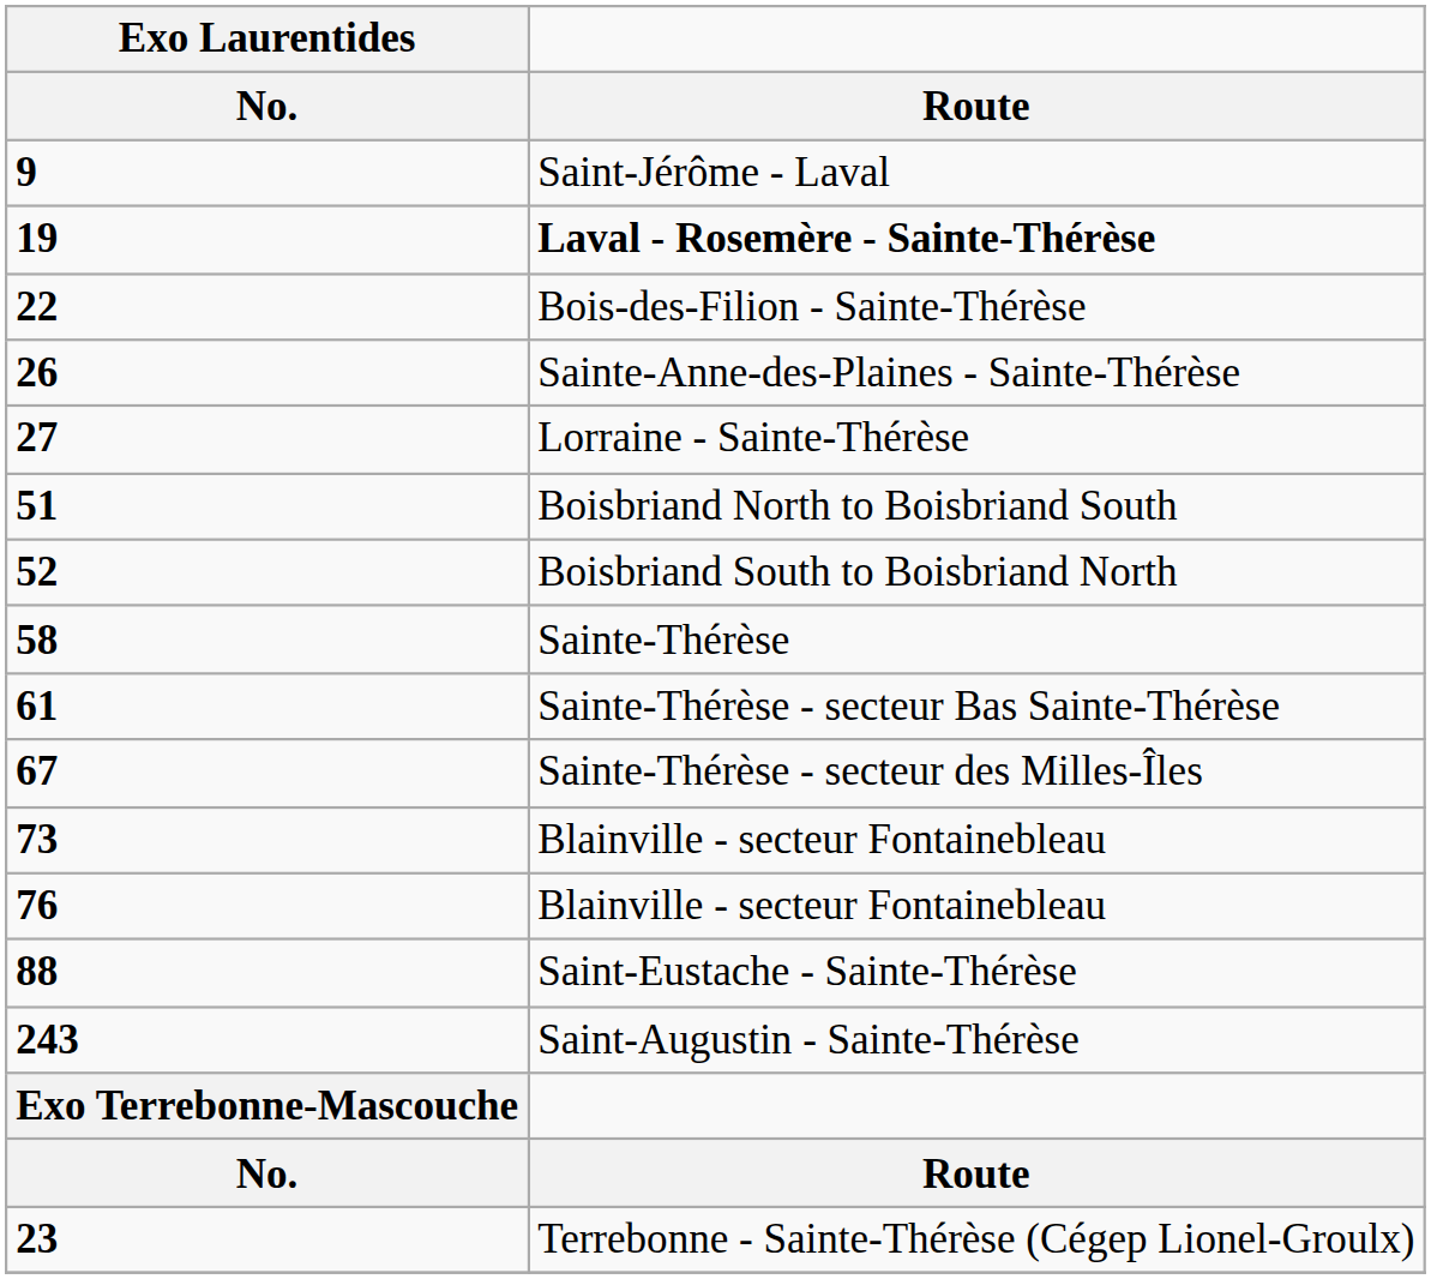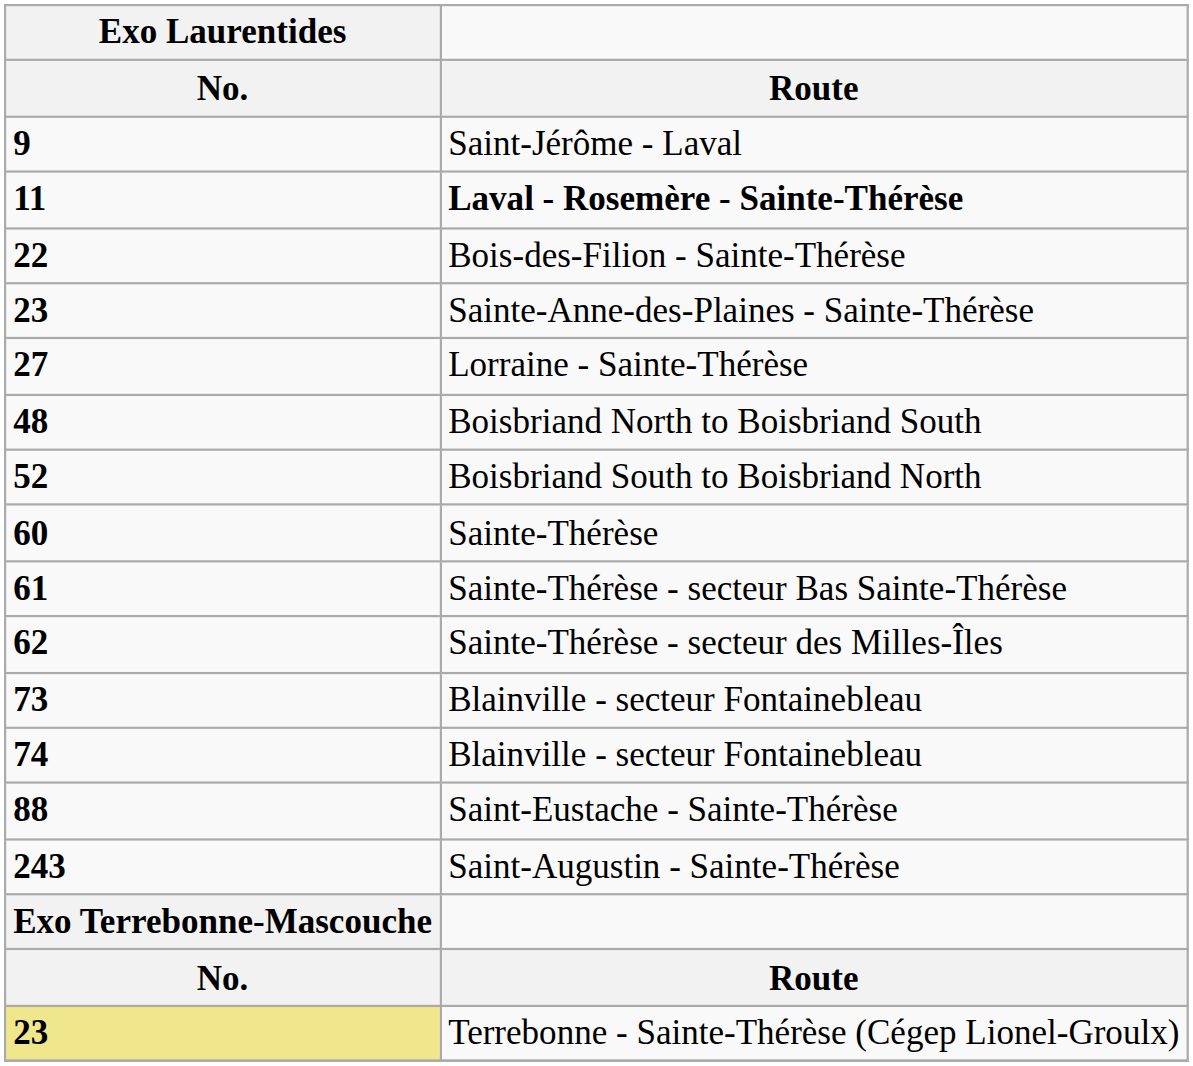row 4 | Exo Laurentides / No.: 19 -> 11
row 6 | Exo Laurentides / No.: 26 -> 23
row 8 | Exo Laurentides / No.: 51 -> 48
row 10 | Exo Laurentides / No.: 58 -> 60
row 12 | Exo Laurentides / No.: 67 -> 62
row 14 | Exo Laurentides / No.: 76 -> 74
row 19 | Exo Laurentides / No.: no background -> khaki background
